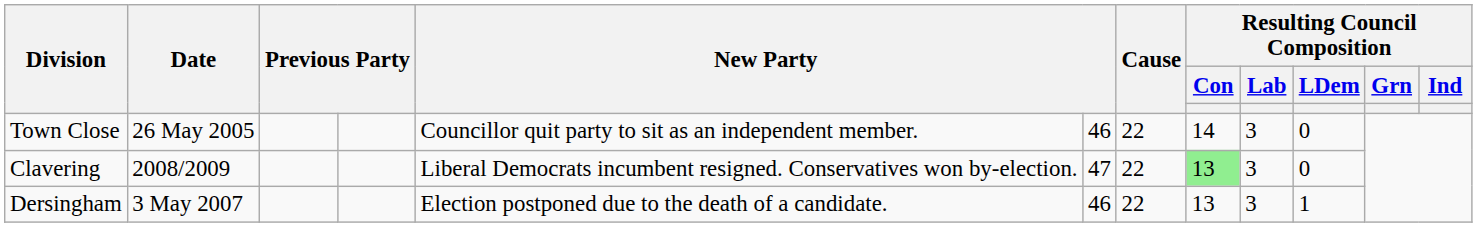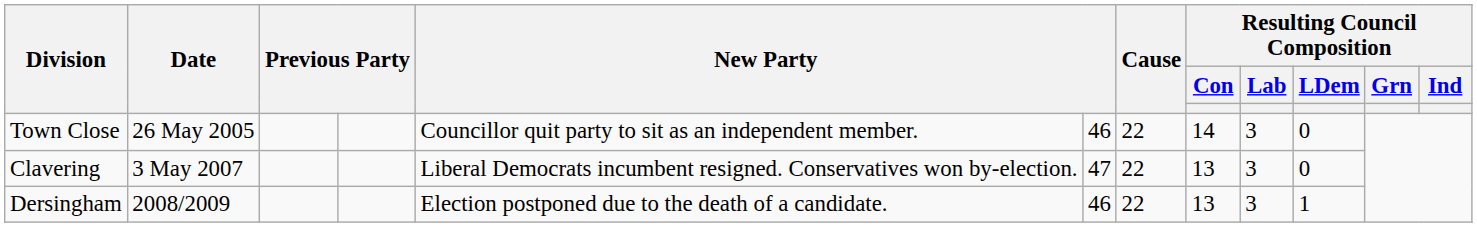Clavering | Date: 2008/2009 -> 3 May 2007
Clavering | Resulting Council Composition / Con: lightgreen background -> no background
Dersingham | Date: 3 May 2007 -> 2008/2009
